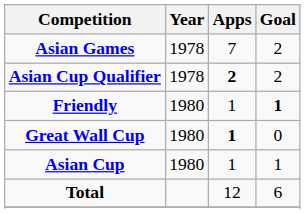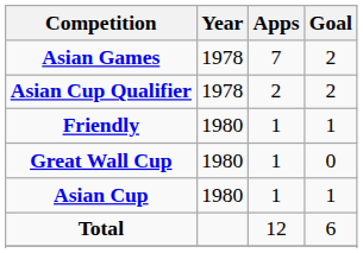Asian Cup Qualifier | Apps: bold -> normal
Friendly | Goal: bold -> normal
Great Wall Cup | Apps: bold -> normal
